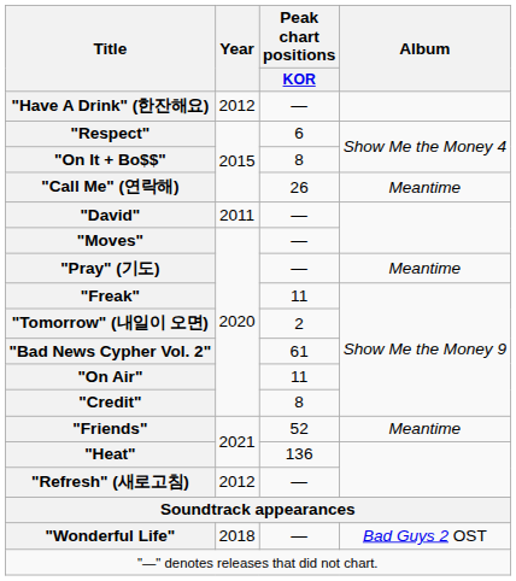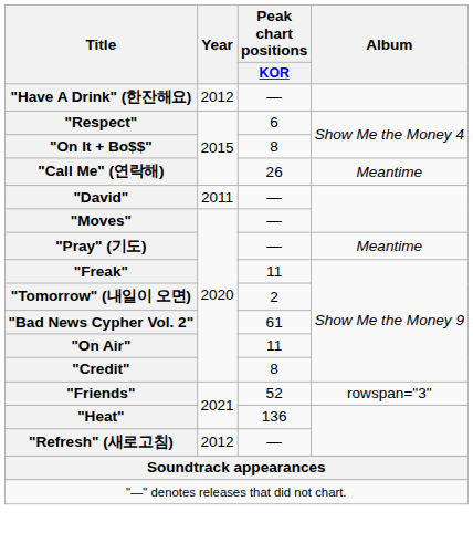"Friends" | Album: Meantime -> rowspan="3"
- row: "Wonderful Life" | 2018 | — | Bad Guys 2 OST
